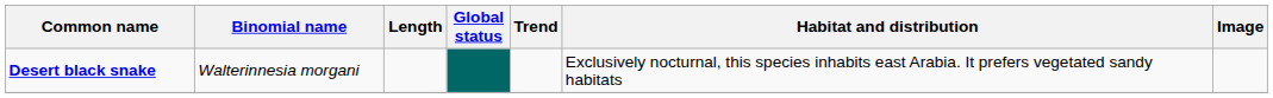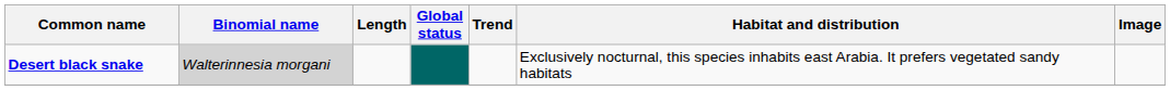Desert black snake | Binomial name: no background -> lightgrey background
